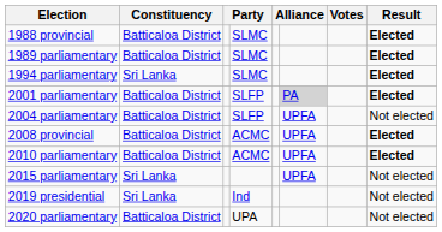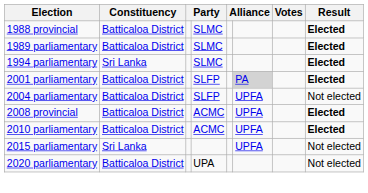- row: 2019 presidential | Sri Lanka | Ind | Not elected
